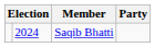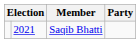Saqib Bhatti | column 2: 2024 -> 2021
